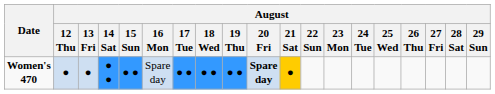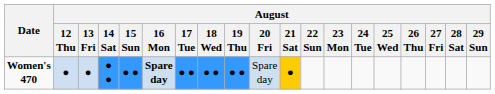Women's 470 | August / 16 Mon: normal -> bold
Women's 470 | August / 20 Fri: bold -> normal
